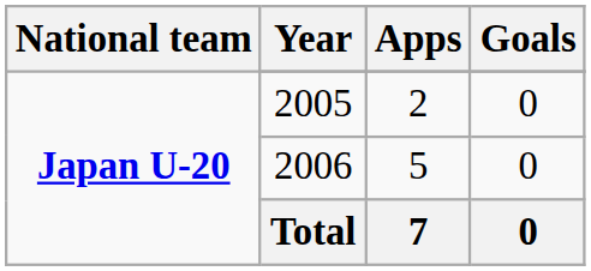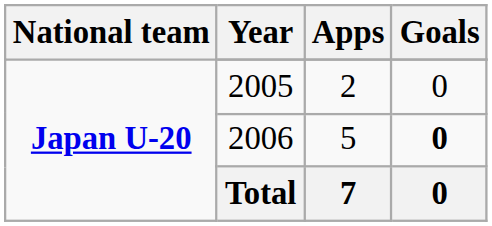2006 | Goals: normal -> bold
